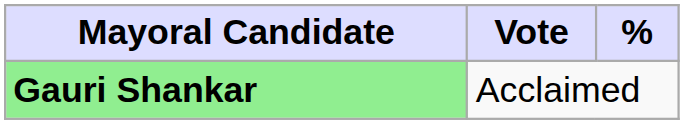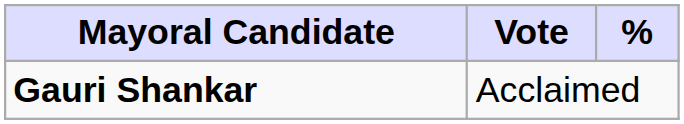Gauri Shankar | Mayoral Candidate: lightgreen background -> no background
